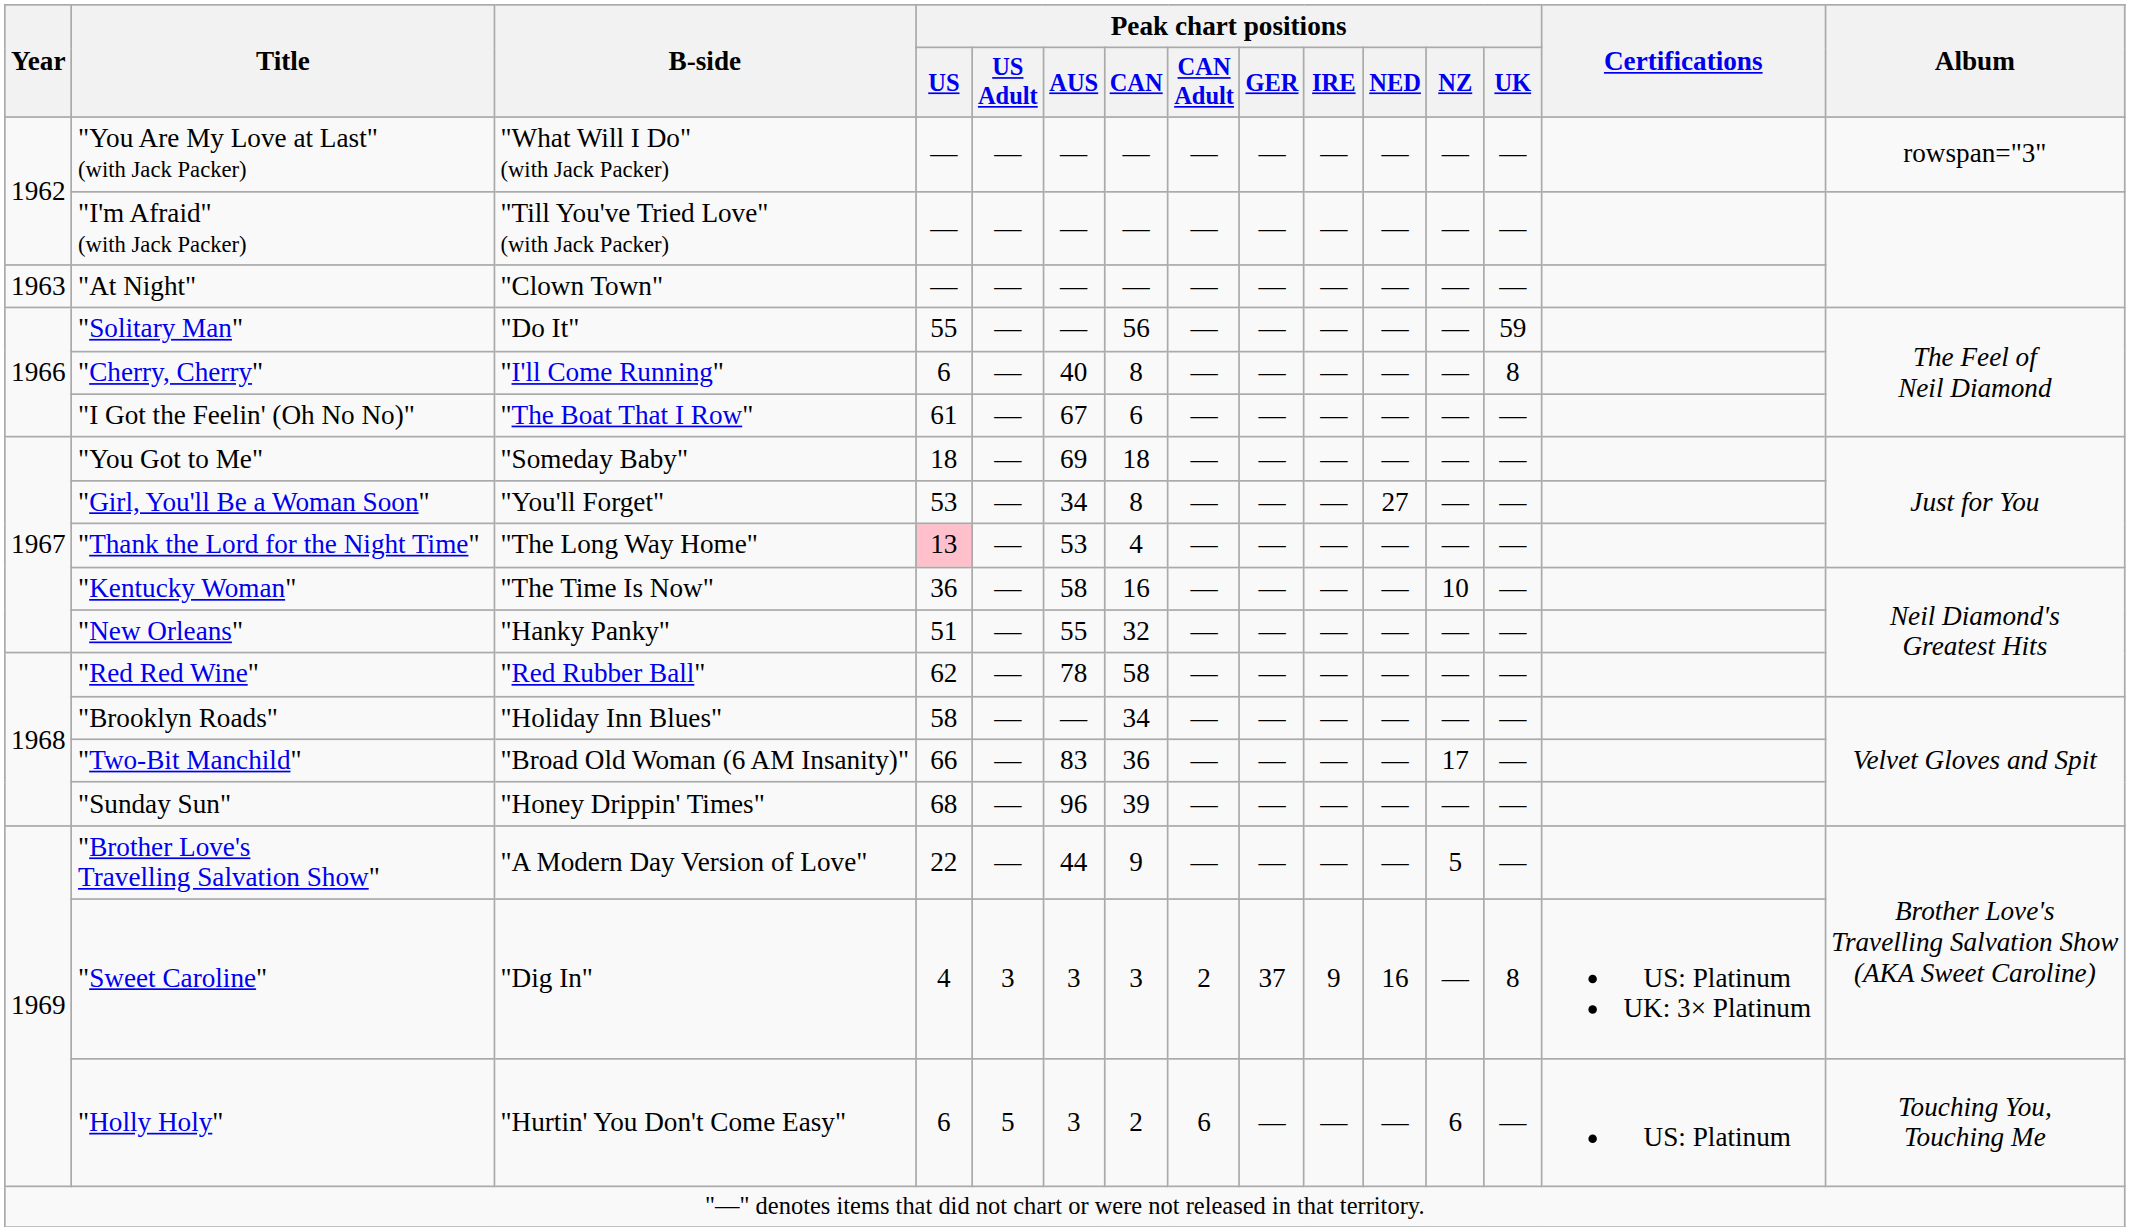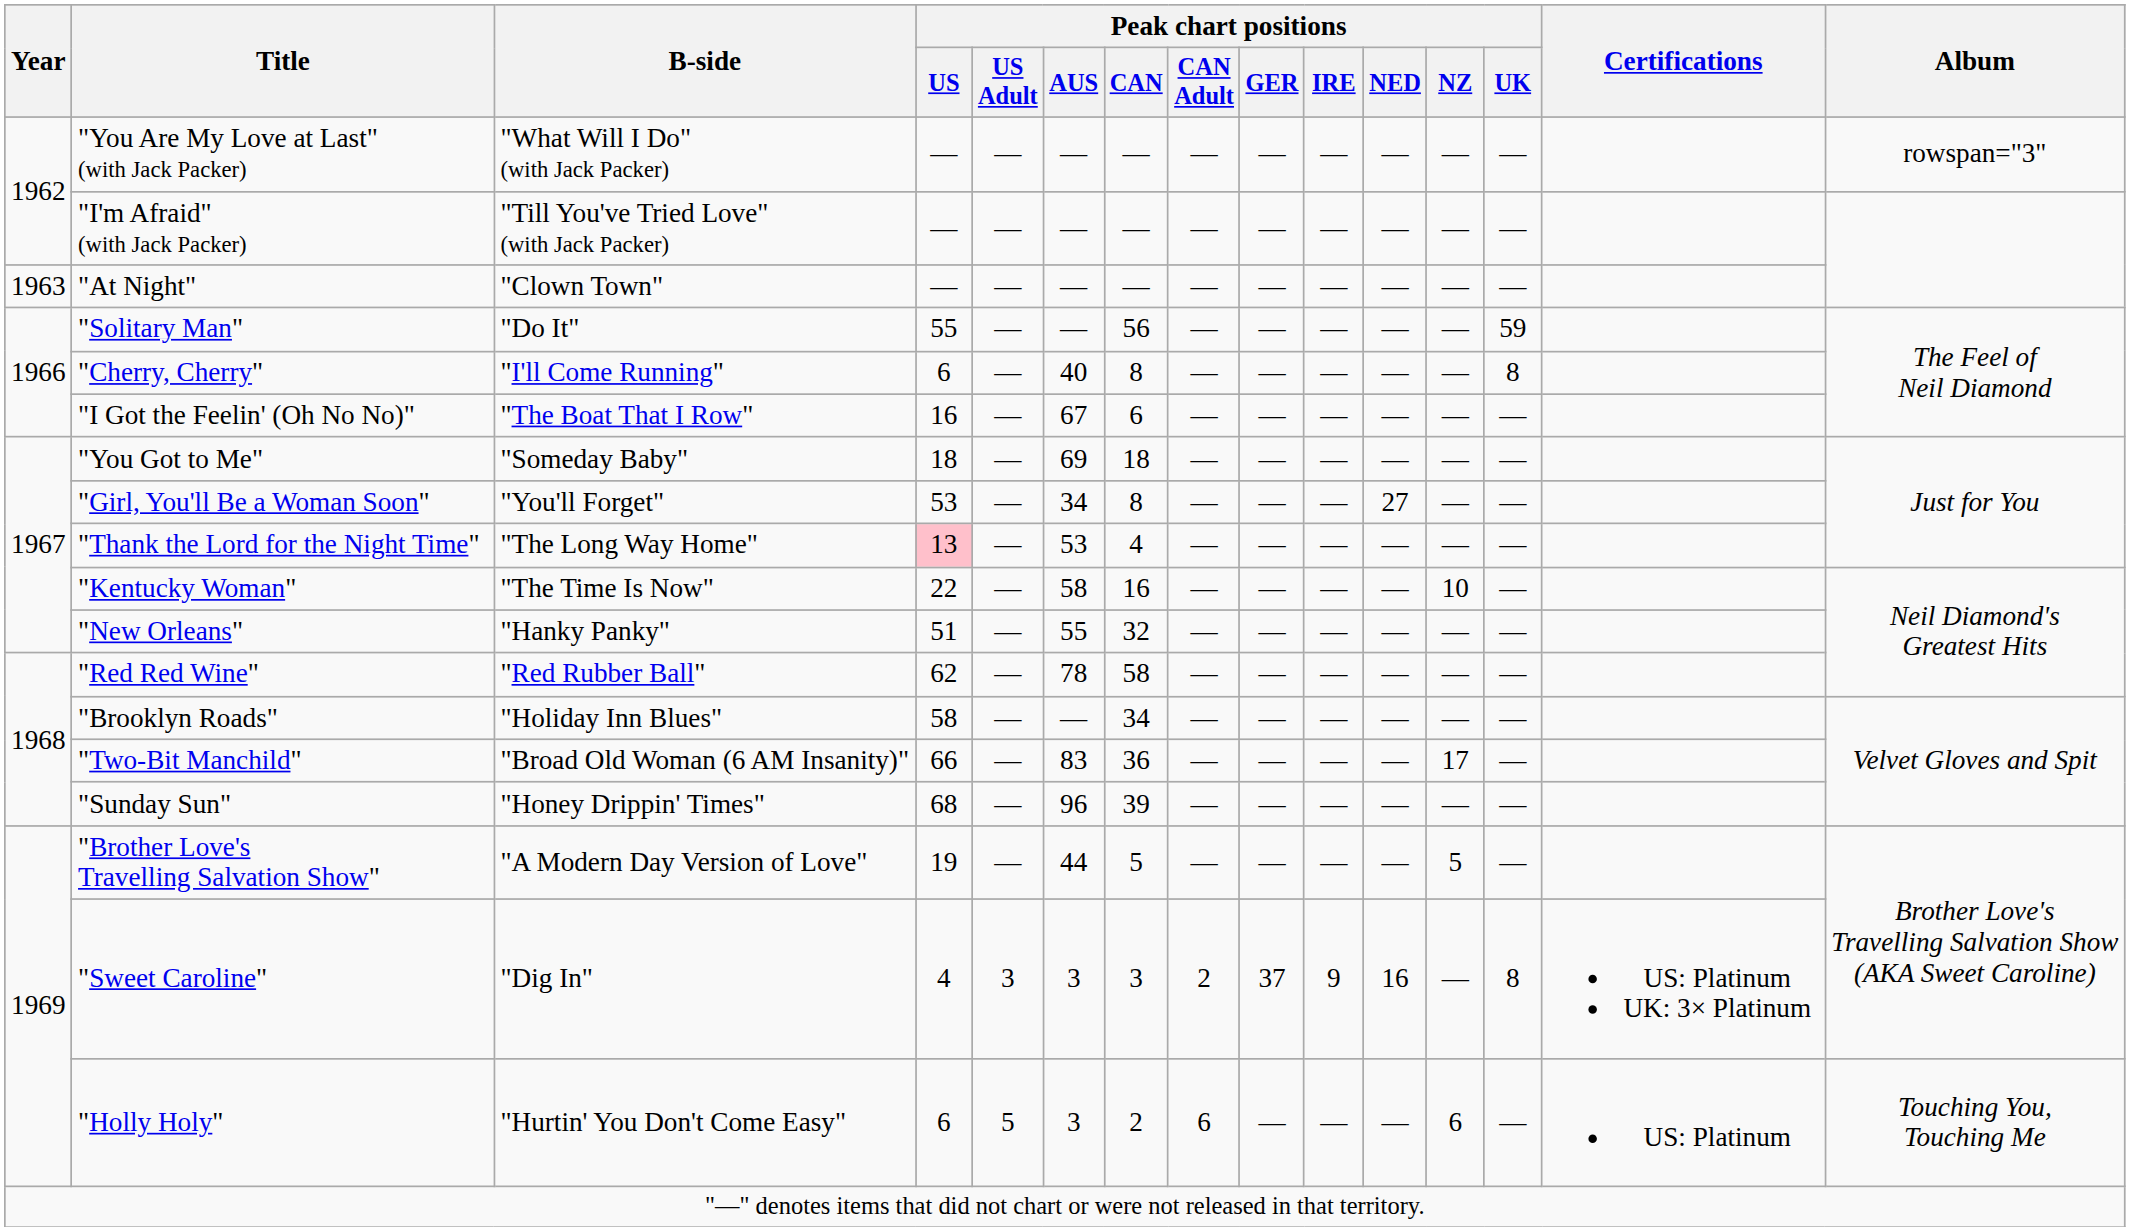"I Got the Feelin' (Oh No No)" | Peak chart positions / US: 61 -> 16
"Kentucky Woman" | Peak chart positions / US: 36 -> 22
"Brother Love's Travelling Salvation Show" | Peak chart positions / US: 22 -> 19
"Brother Love's Travelling Salvation Show" | Peak chart positions / CAN: 9 -> 5
